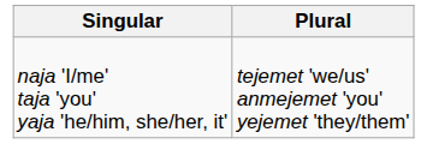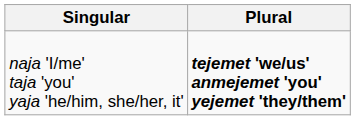naja 'I/me' taja 'you' yaja 'he/him, she/her, it' | Plural: normal -> bold
